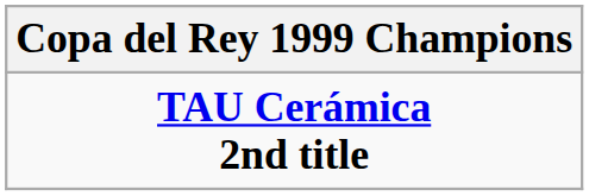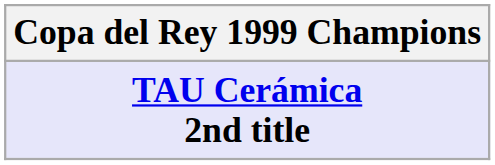row 2 | column 1: no background -> lavender background
